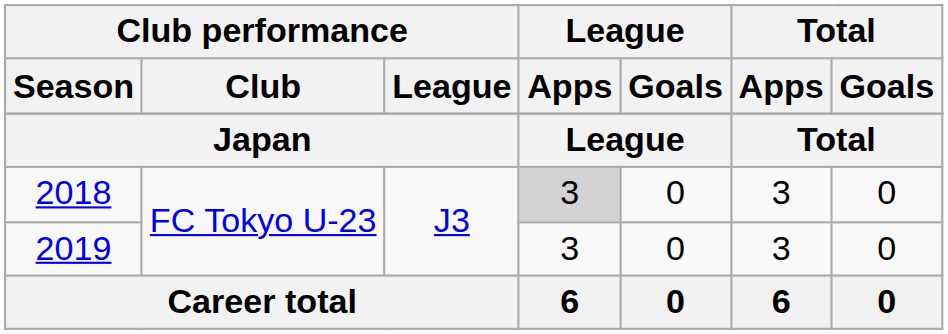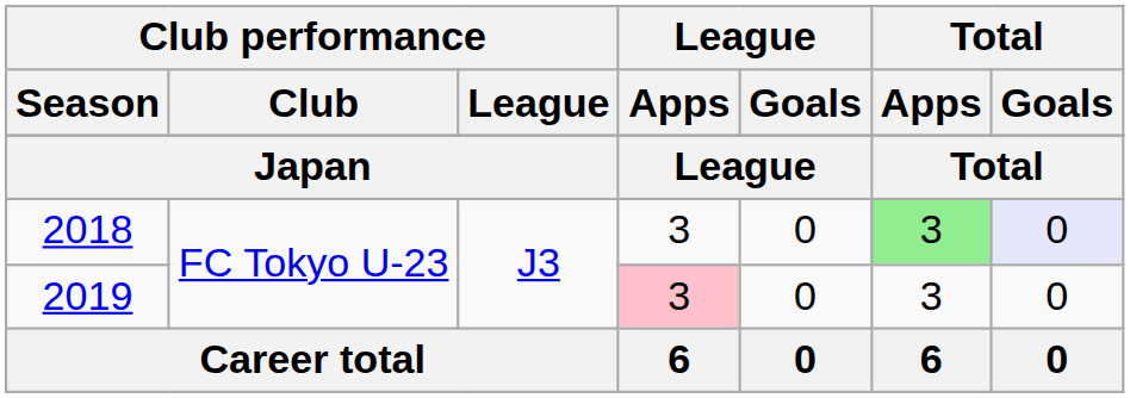2018 | League / Apps: lightgrey background -> no background
2018 | Total / Apps: no background -> lightgreen background
2018 | Total / Goals: no background -> lavender background
2019 | League / Apps: no background -> pink background
